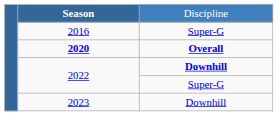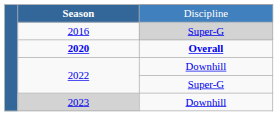2016 | column 3: no background -> lightgrey background
2022 / Downhill | column 3: bold -> normal
2023 | Season: no background -> lightgrey background
